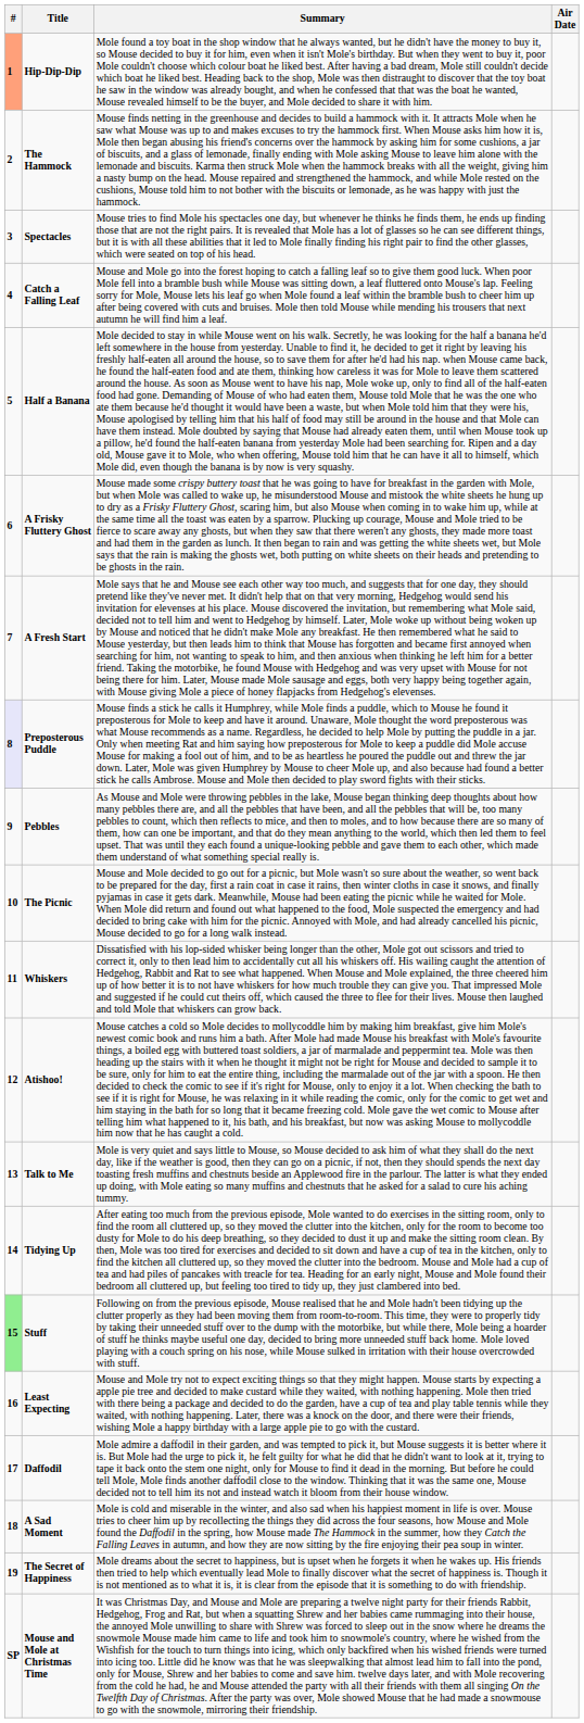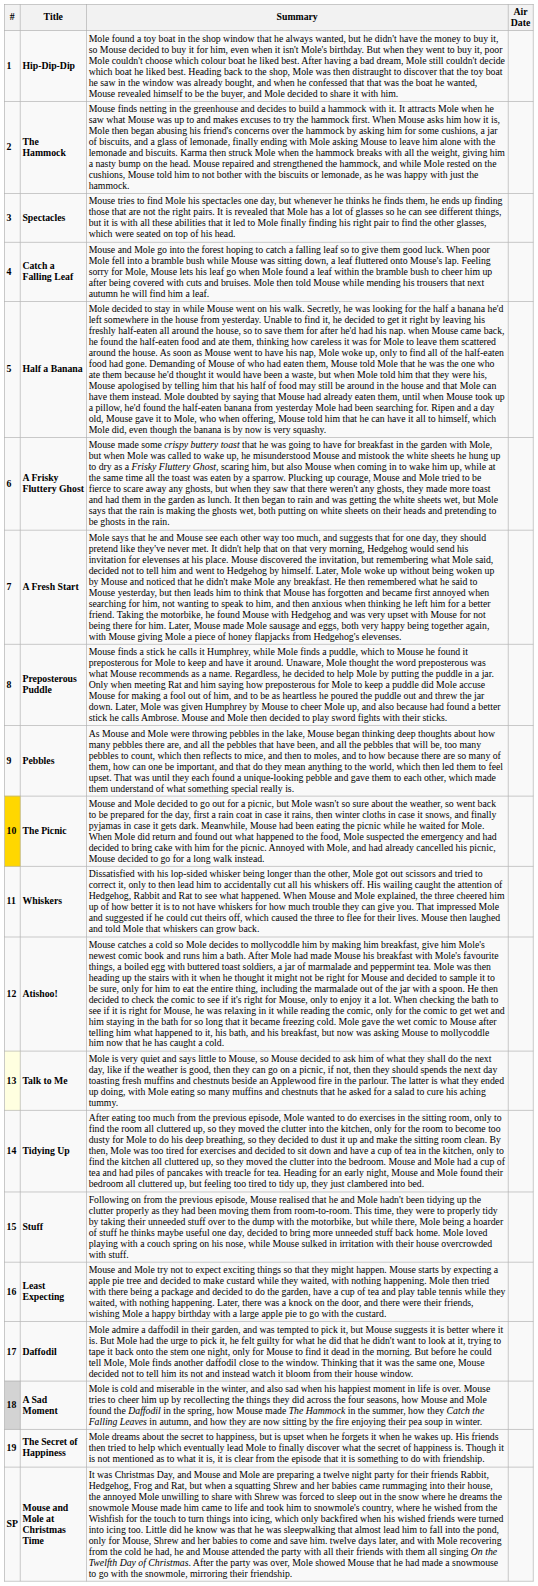Hip-Dip-Dip | #: lightsalmon background -> no background
Preposterous Puddle | #: lavender background -> no background
The Picnic | #: no background -> gold background
Talk to Me | #: no background -> lightyellow background
Stuff | #: lightgreen background -> no background
A Sad Moment | #: no background -> lightgrey background
